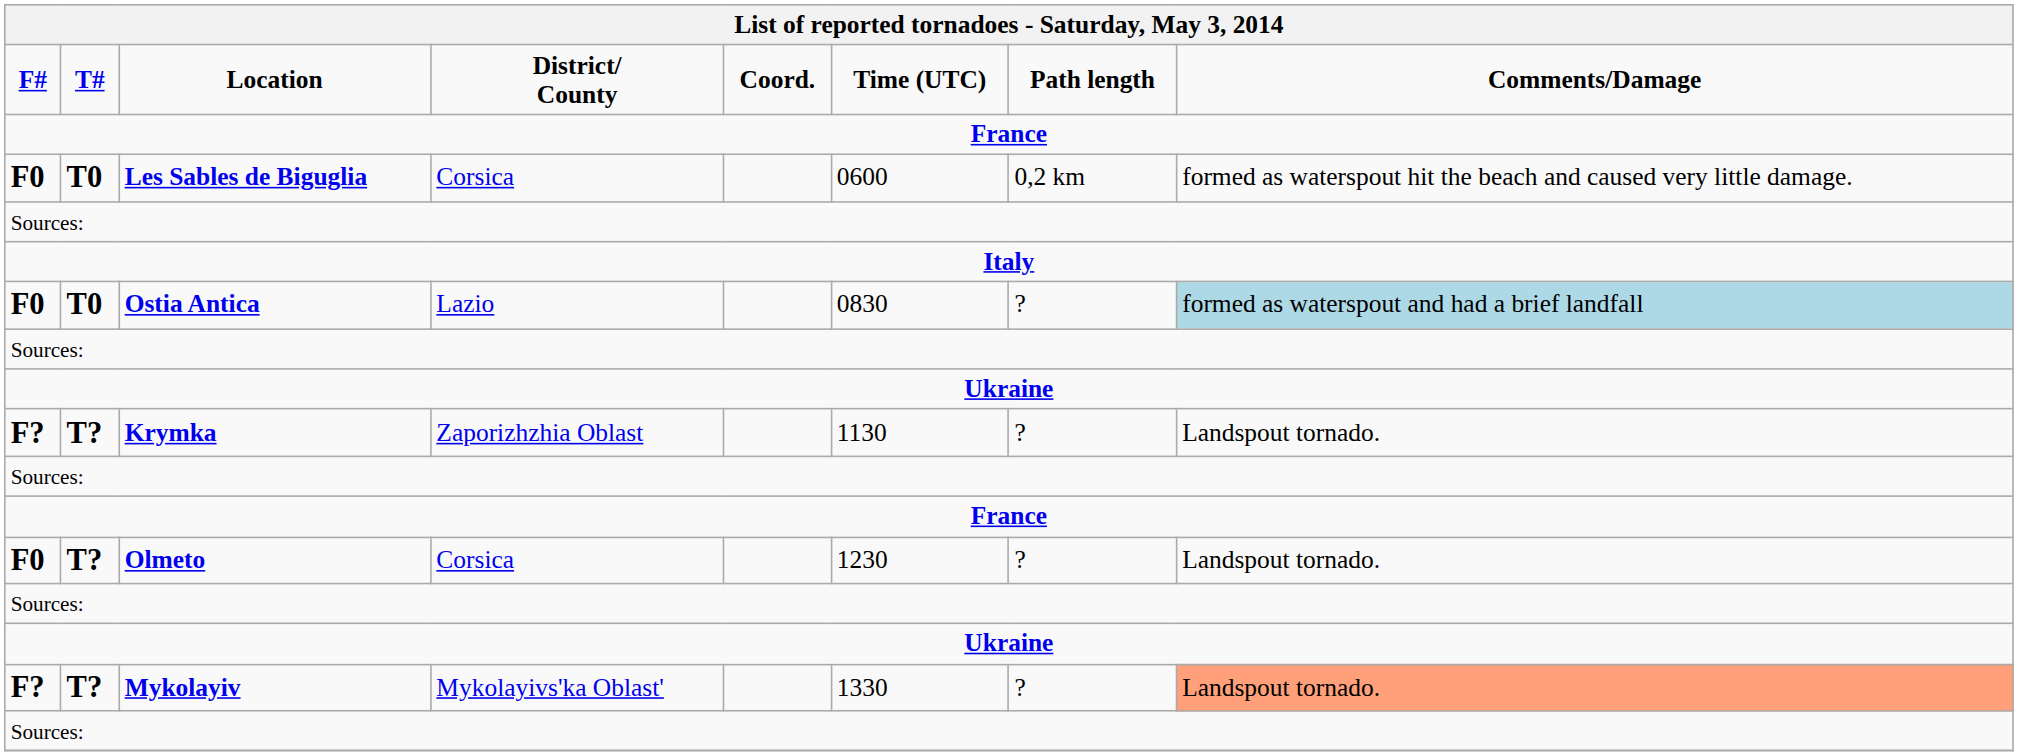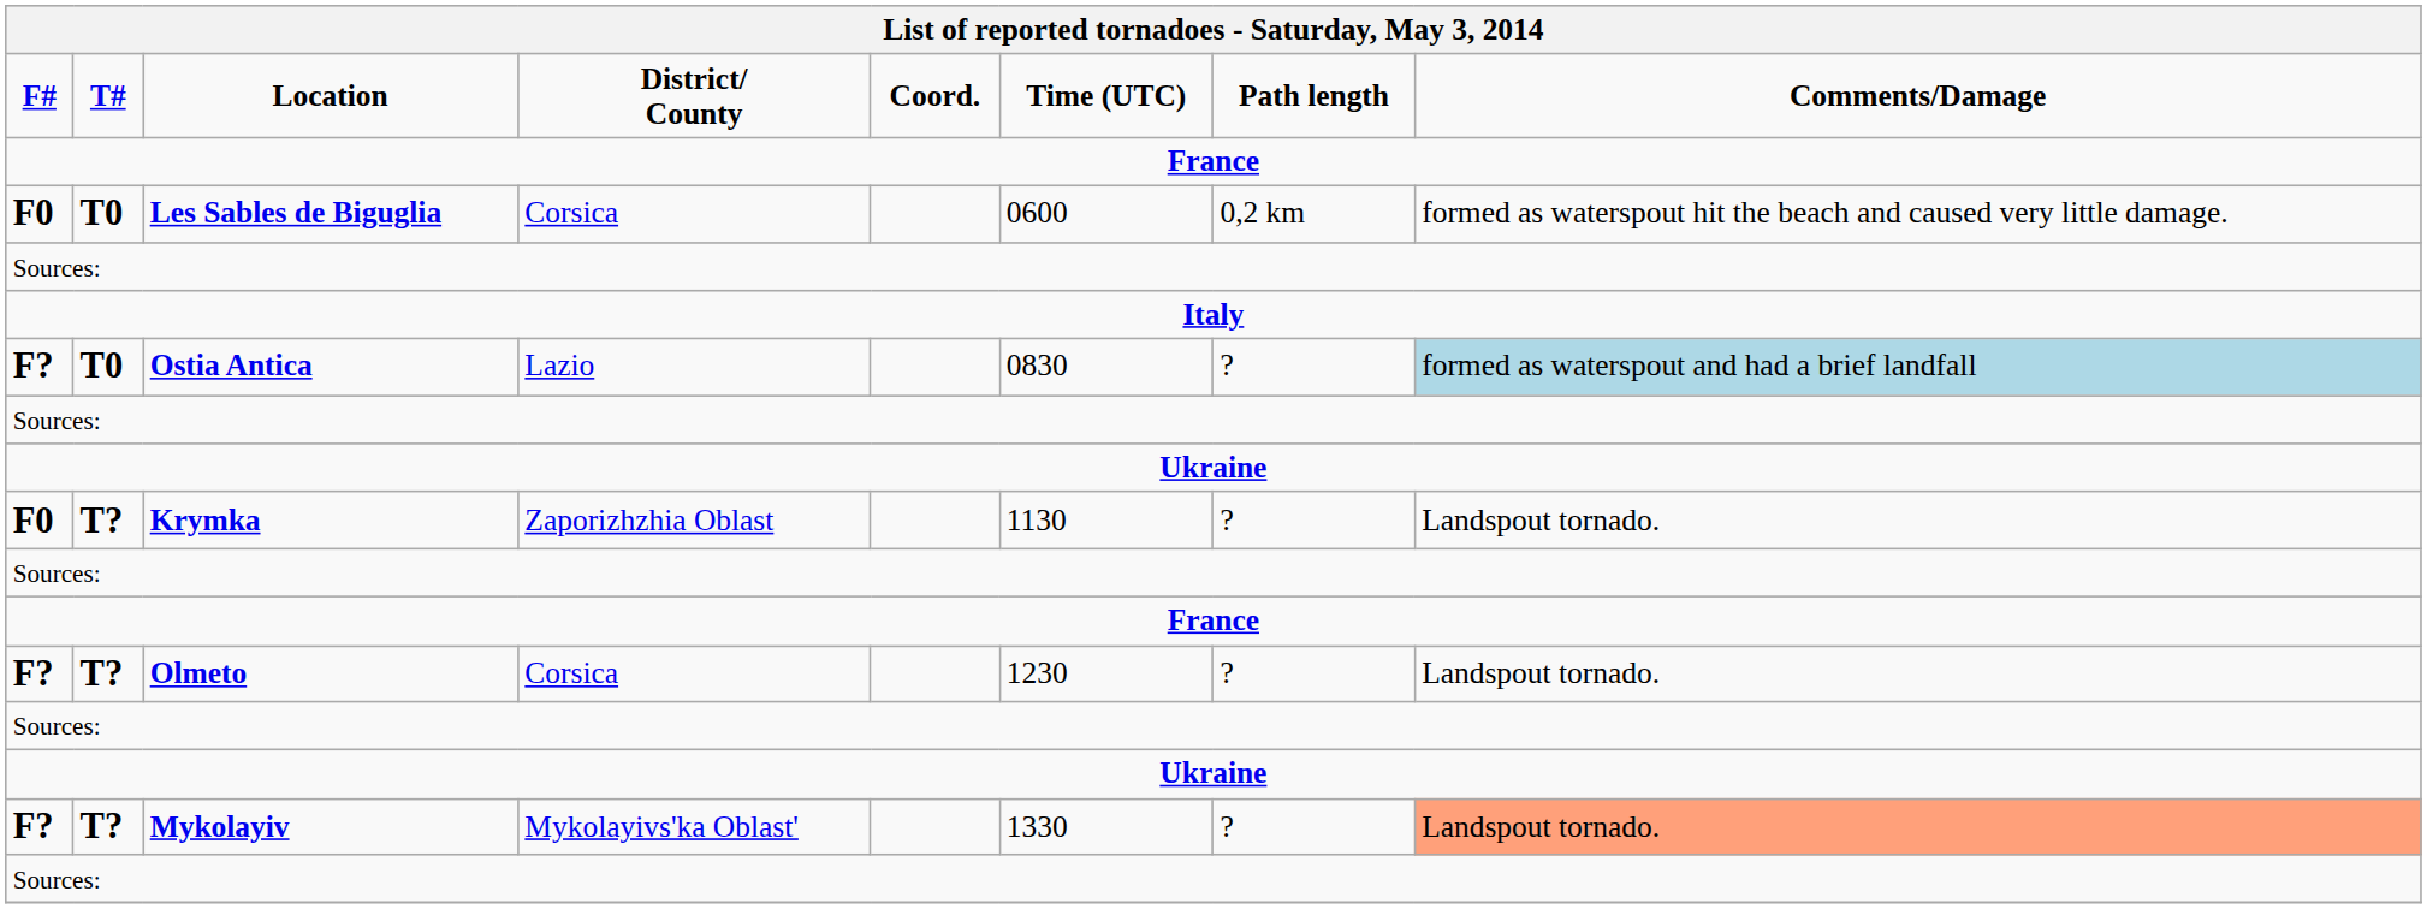Ostia Antica | F#: F0 -> F?
Krymka | F#: F? -> F0
Olmeto | F#: F0 -> F?
